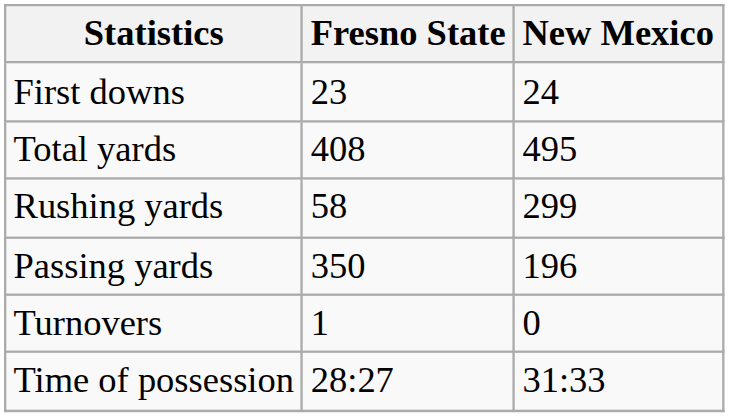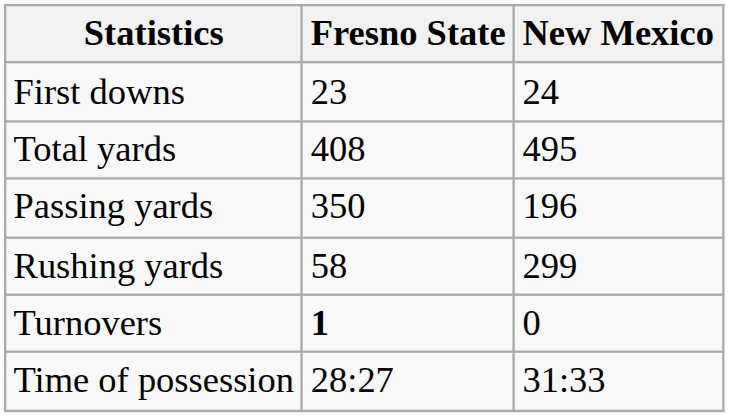rows swapped: Rushing yards <-> Passing yards
Turnovers | Fresno State: normal -> bold
